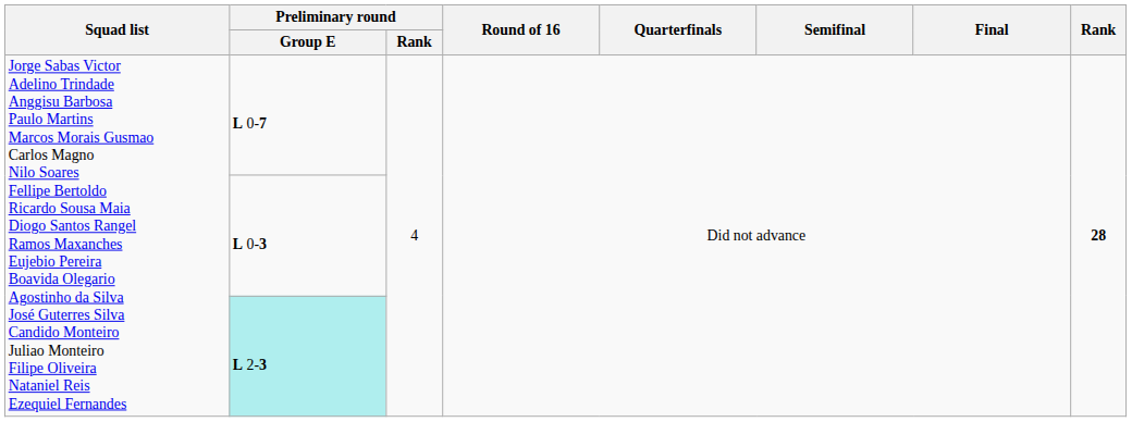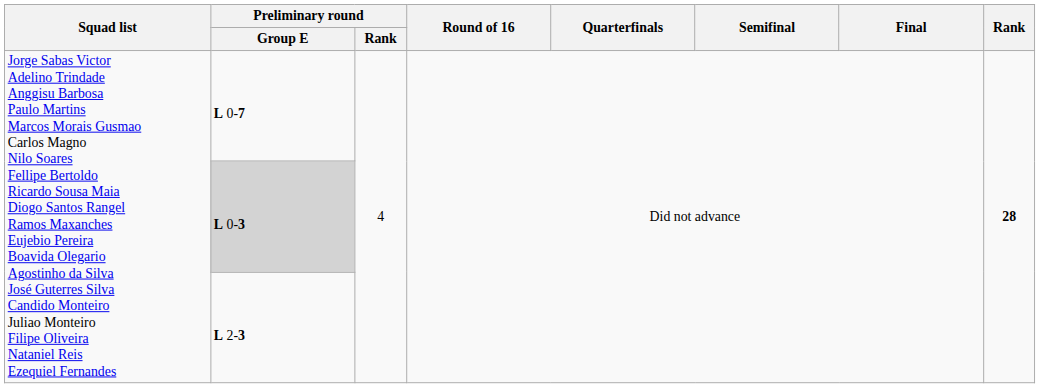L 0-3 | Preliminary round / Group E: no background -> lightgrey background
L 2-3 | Preliminary round / Group E: paleturquoise background -> no background
